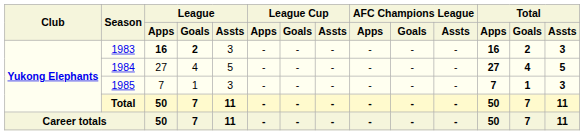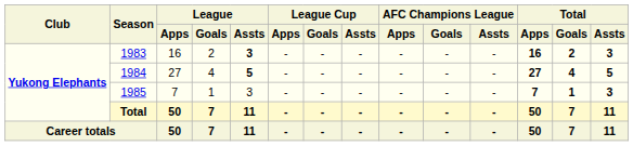1983 | League / Apps: bold -> normal
1983 | League / Goals: bold -> normal
1983 | League / Assts: normal -> bold
1984 | League / Assts: normal -> bold
